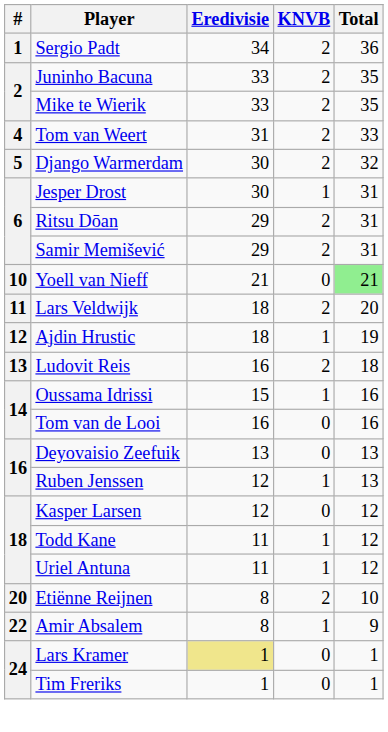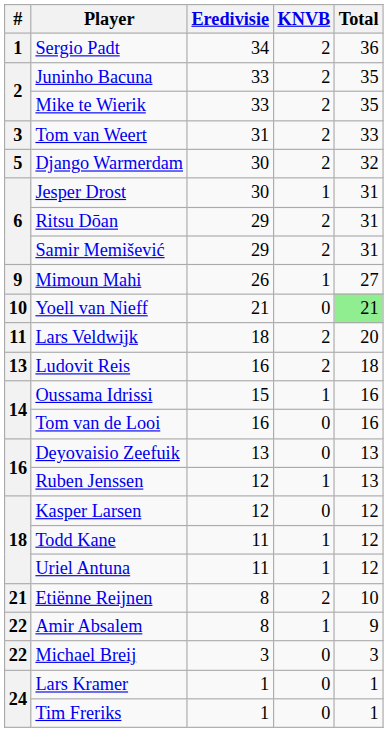Tom van Weert | #: 4 -> 3
+ row: 9 | Mimoun Mahi | 26 | 1 | 27
- row: 12 | Ajdin Hrustic | 18 | 1 | 19
Etiënne Reijnen | #: 20 -> 21
+ row: 22 | Michael Breij | 3 | 0 | 3
Lars Kramer | Eredivisie: khaki background -> no background
